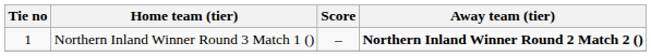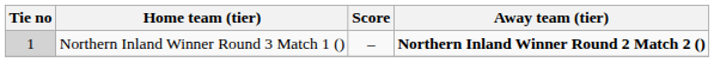Northern Inland Winner Round 3 Match 1 () | Tie no: no background -> lightgrey background
